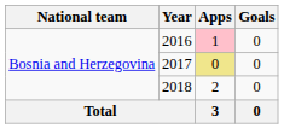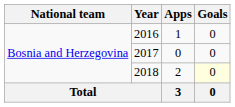2016 | Apps: pink background -> no background
2017 | Apps: khaki background -> no background
2018 | Goals: no background -> lightyellow background
